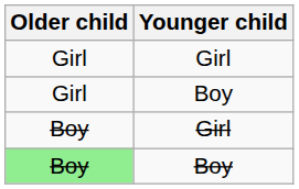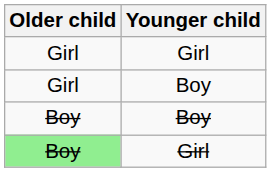row 4 | Younger child: Girl -> Boy
row 5 | Younger child: Boy -> Girl
